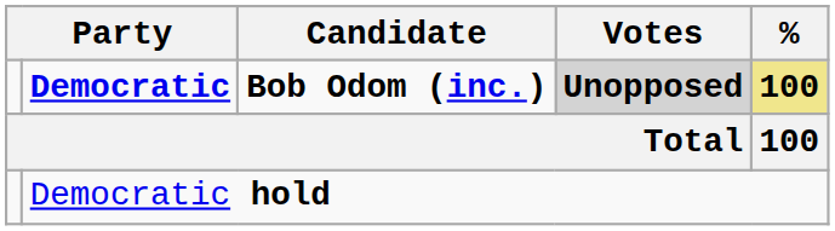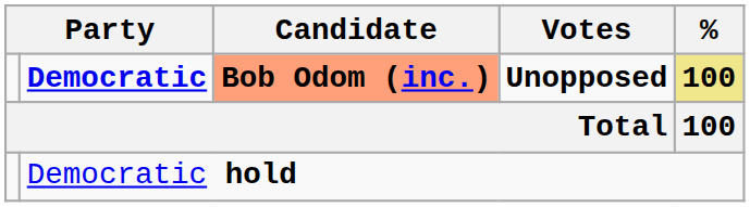Democratic | Candidate: no background -> lightsalmon background
Democratic | Votes: lightgrey background -> no background
